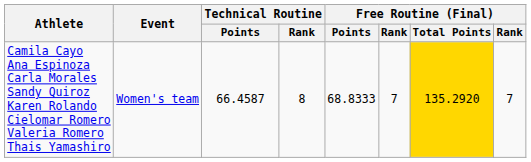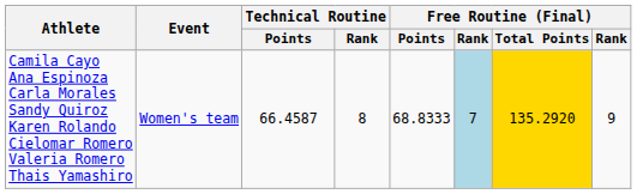row 3 | column 6: no background -> lightblue background
row 3 | column 8: 7 -> 9
